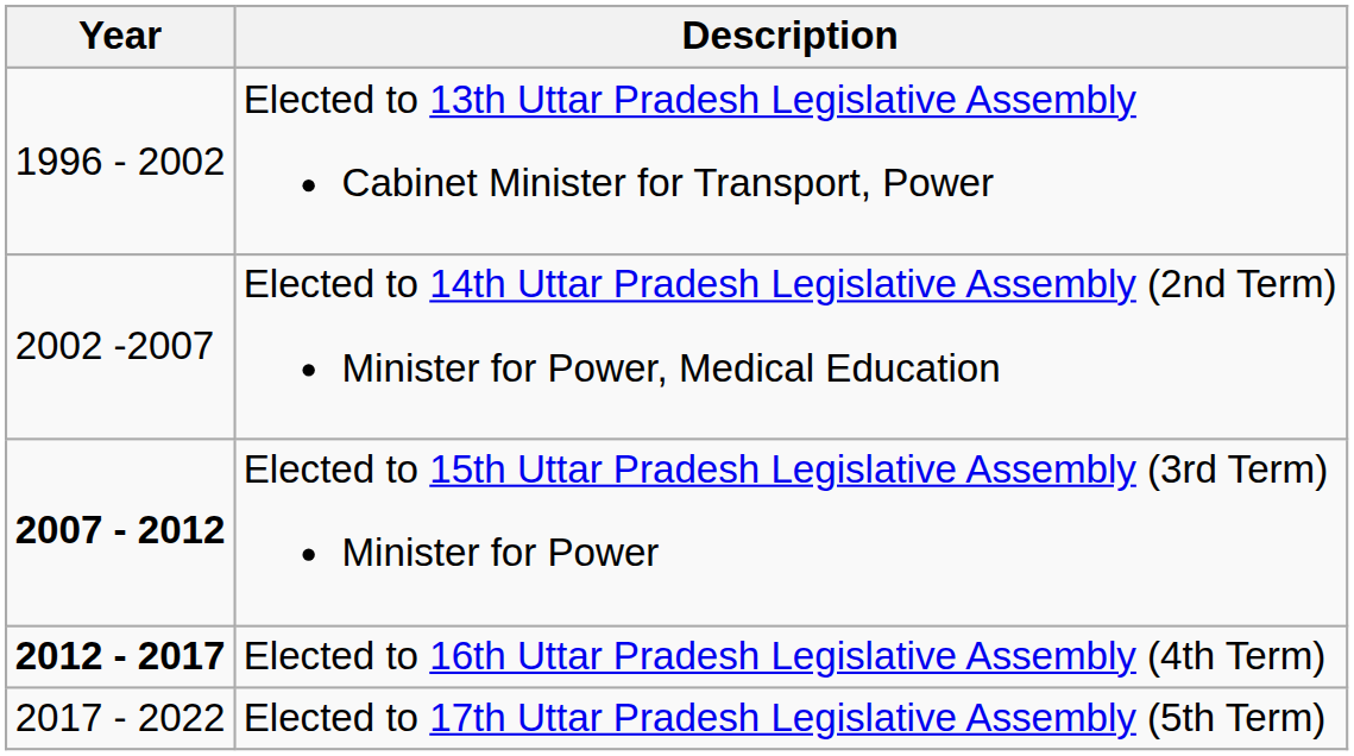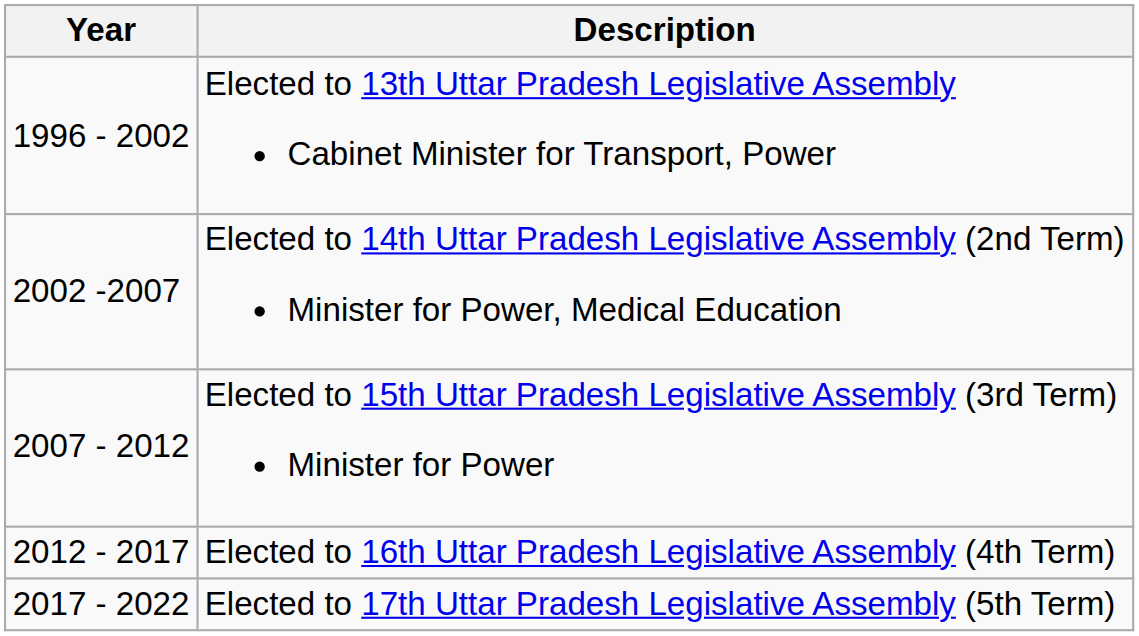row 4 | Year: bold -> normal
row 5 | Year: bold -> normal
